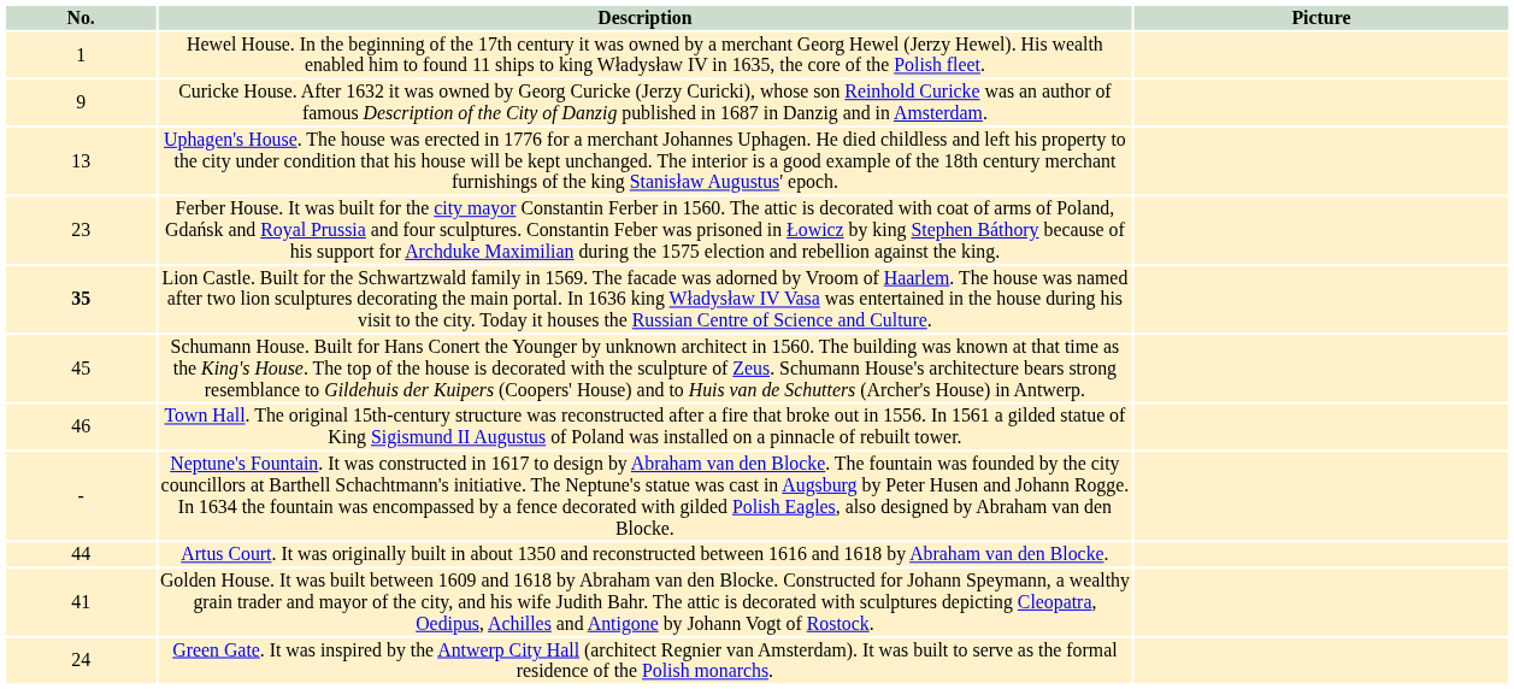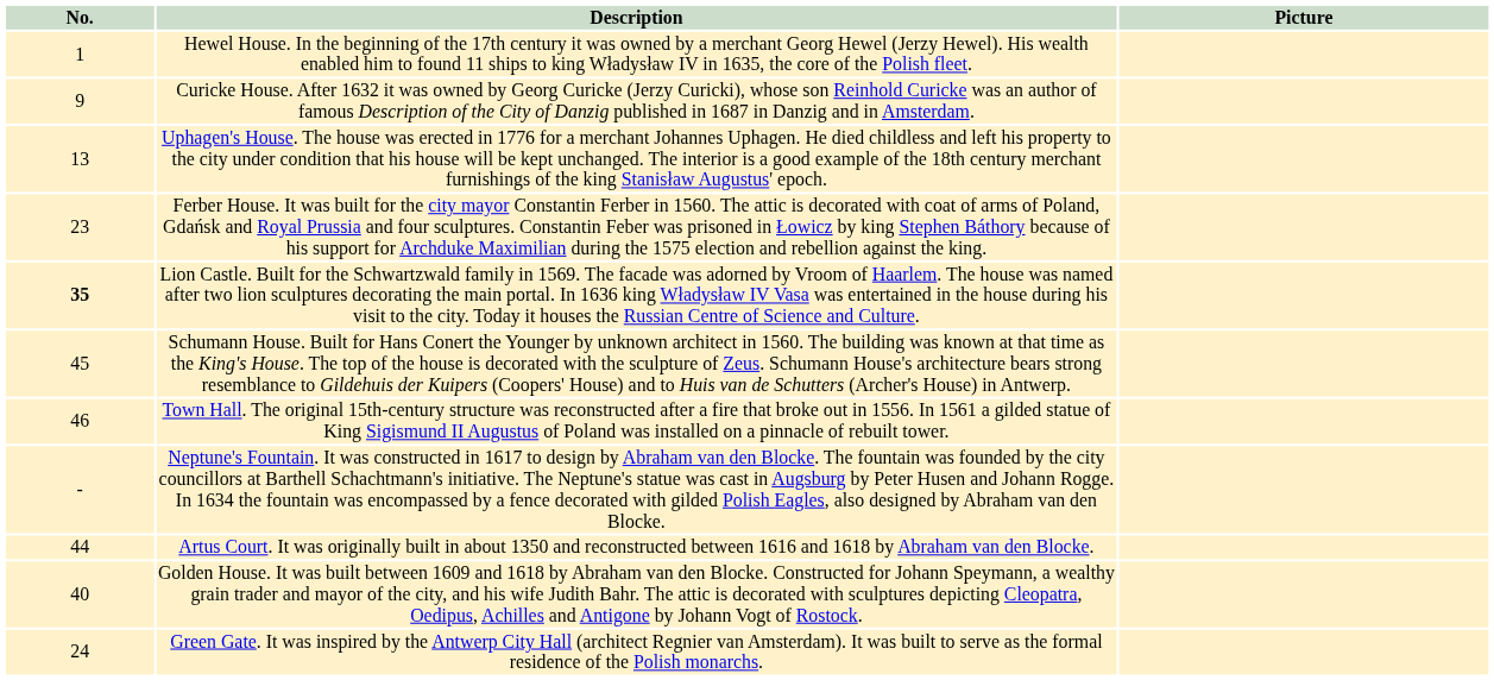row 11 | No.: 41 -> 40
